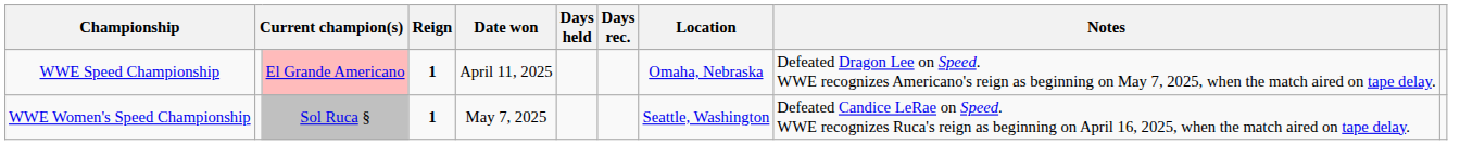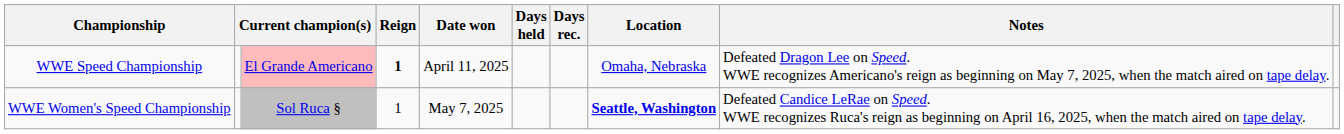WWE Women's Speed Championship | Reign: bold -> normal
WWE Women's Speed Championship | Location: normal -> bold
